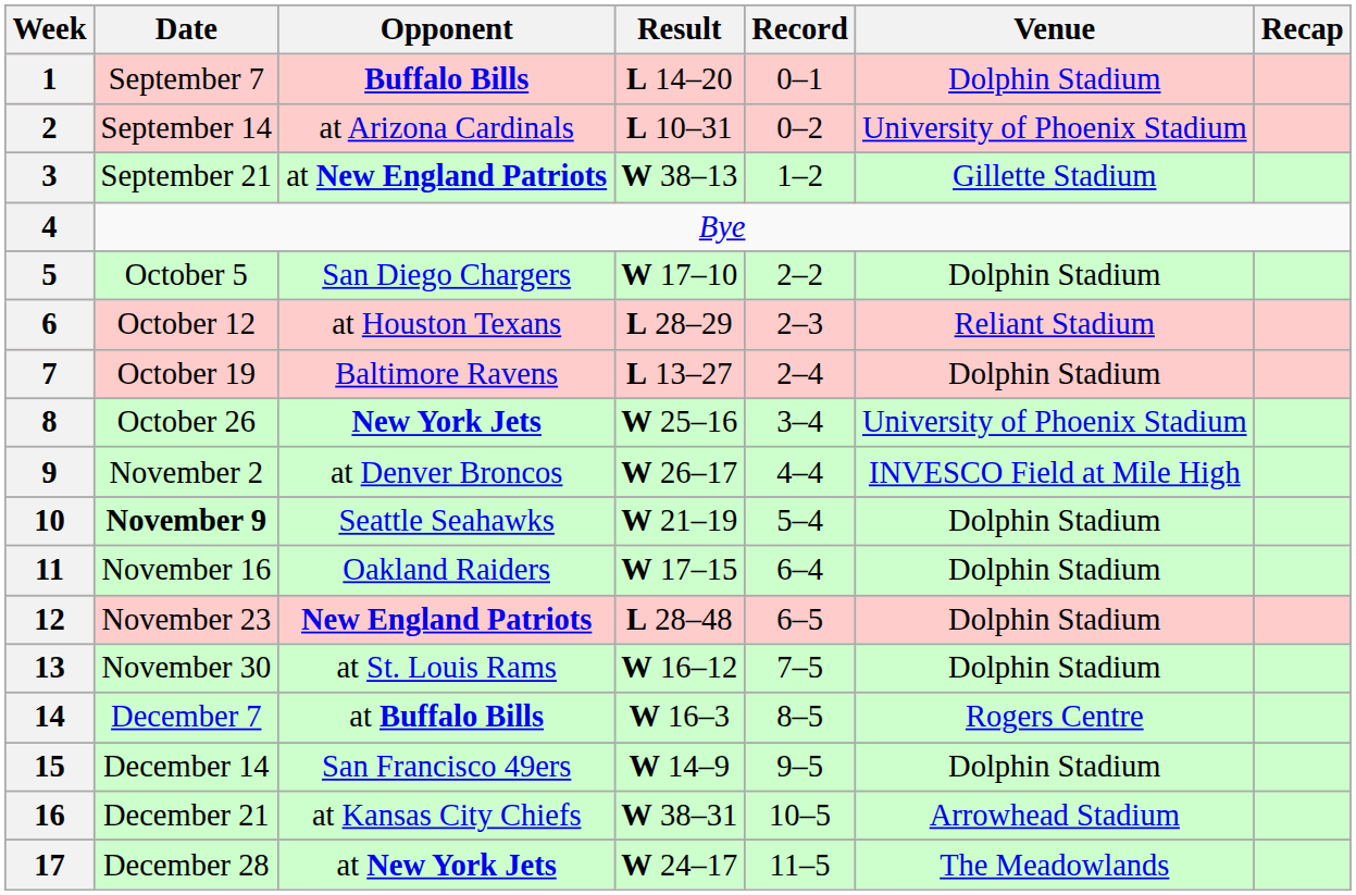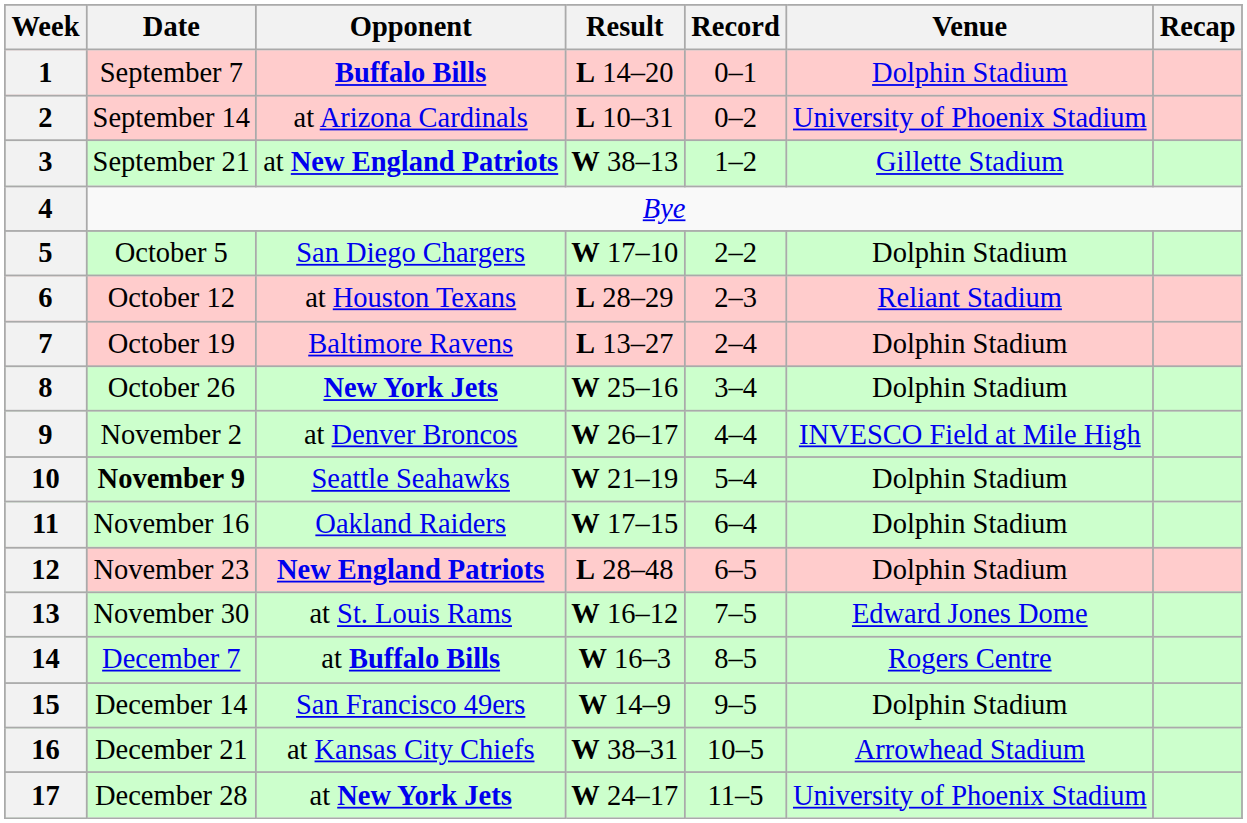8 | Venue: University of Phoenix Stadium -> Dolphin Stadium
13 | Venue: Dolphin Stadium -> Edward Jones Dome
17 | Venue: The Meadowlands -> University of Phoenix Stadium
